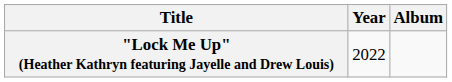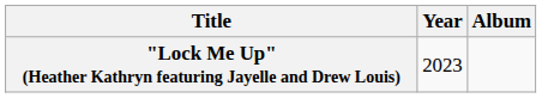row 2 | Year: 2022 -> 2023
